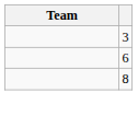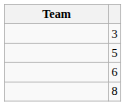+ row: 5
